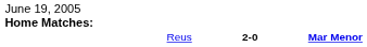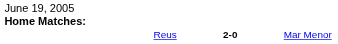Reus | column 3: bold -> normal
